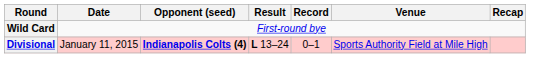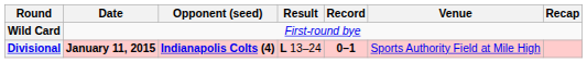Divisional | Date: normal -> bold
Divisional | Record: normal -> bold
